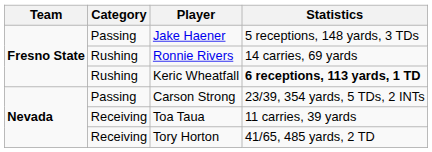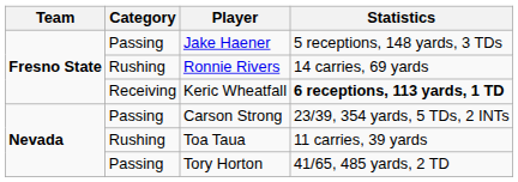Keric Wheatfall | Category: Rushing -> Receiving
Toa Taua | Category: Receiving -> Rushing
Tory Horton | Category: Receiving -> Passing
